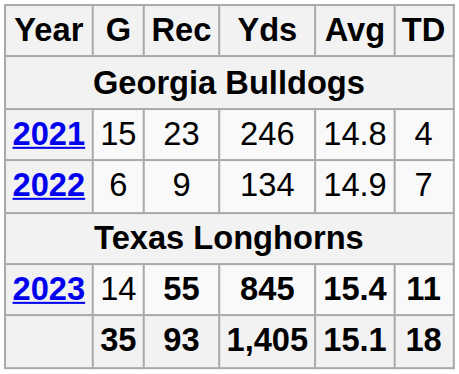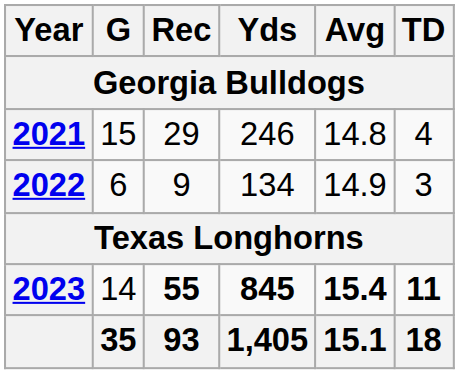2021 | Rec: 23 -> 29
2022 | TD: 7 -> 3
